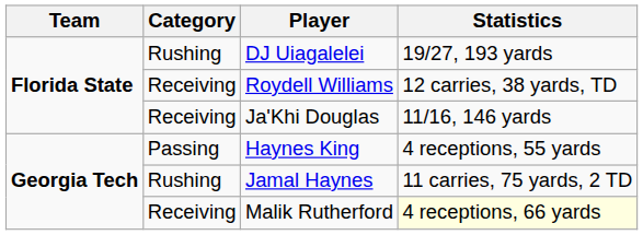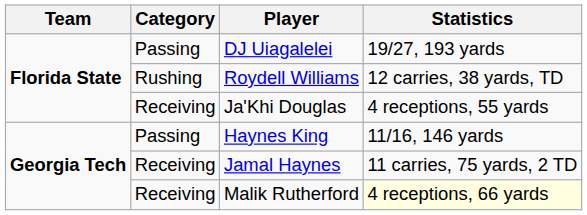DJ Uiagalelei | Category: Rushing -> Passing
Roydell Williams | Category: Receiving -> Rushing
Ja'Khi Douglas | Statistics: 11/16, 146 yards -> 4 receptions, 55 yards
Haynes King | Statistics: 4 receptions, 55 yards -> 11/16, 146 yards
Jamal Haynes | Category: Rushing -> Receiving
